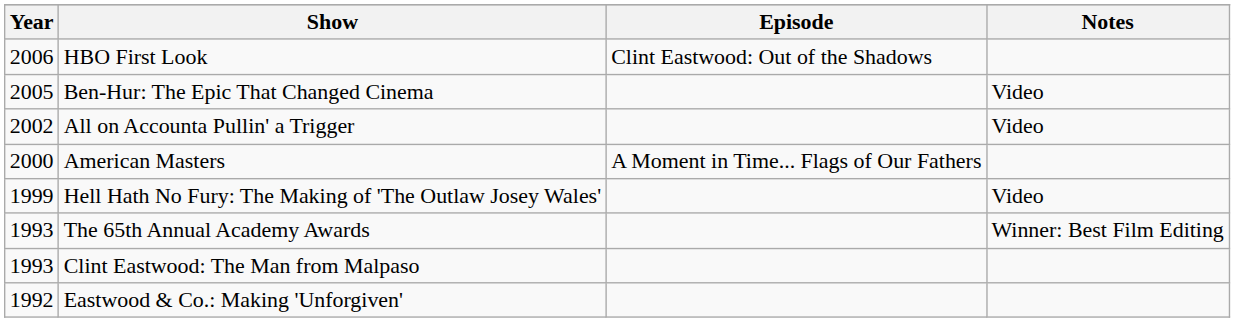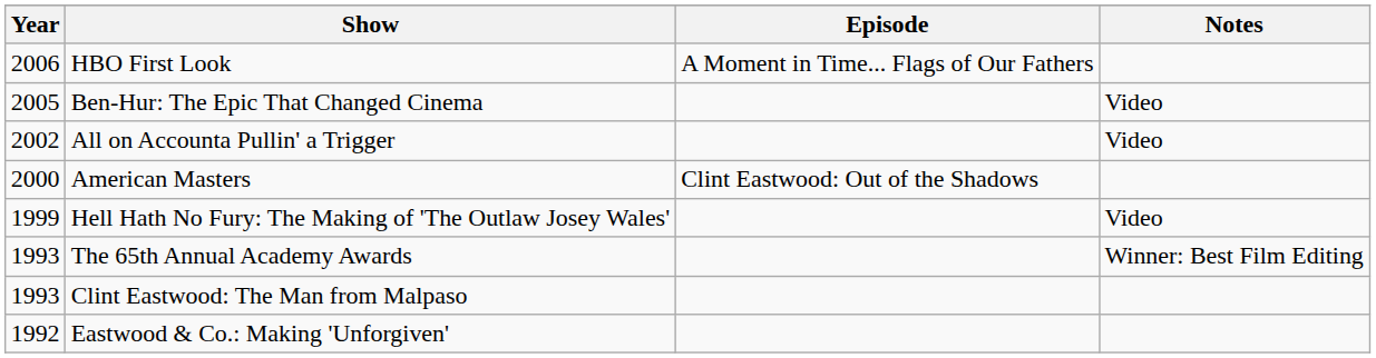HBO First Look | Episode: Clint Eastwood: Out of the Shadows -> A Moment in Time... Flags of Our Fathers
American Masters | Episode: A Moment in Time... Flags of Our Fathers -> Clint Eastwood: Out of the Shadows
